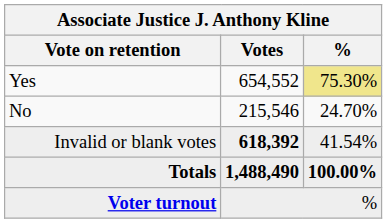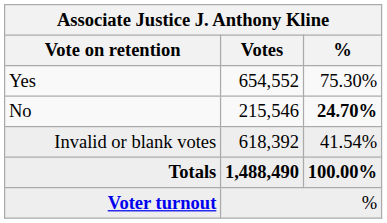Yes | %: khaki background -> no background
No | %: normal -> bold
Invalid or blank votes | Votes: bold -> normal
